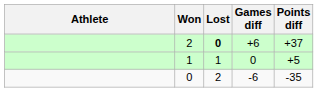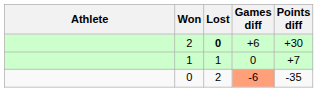row 2 | Points diff: +37 -> +30
row 3 | Points diff: +5 -> +7
row 4 | Games diff: no background -> lightsalmon background
